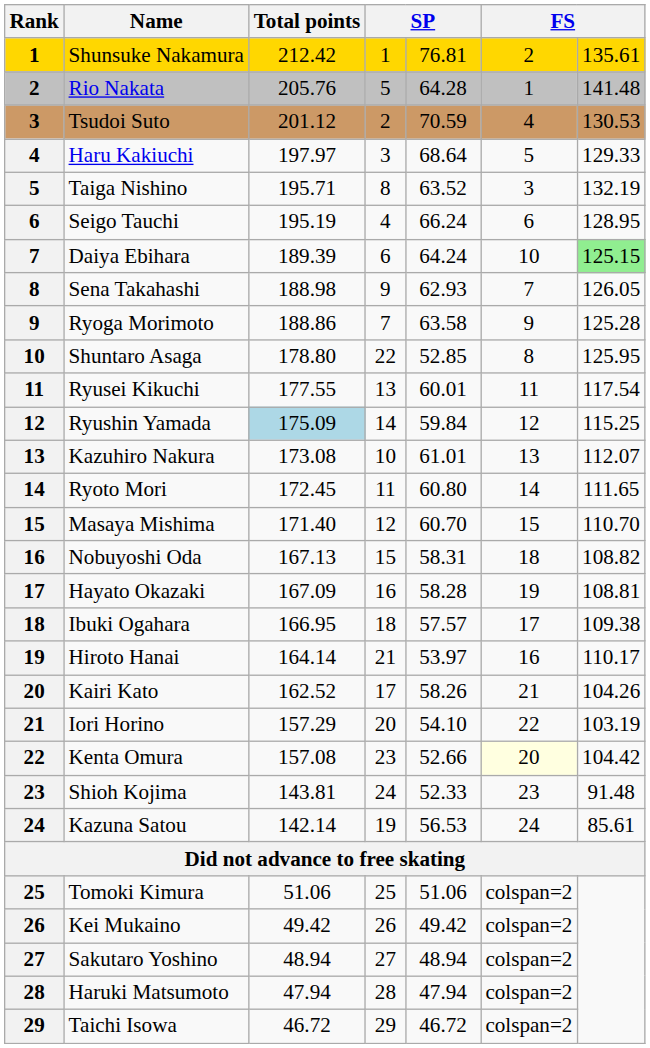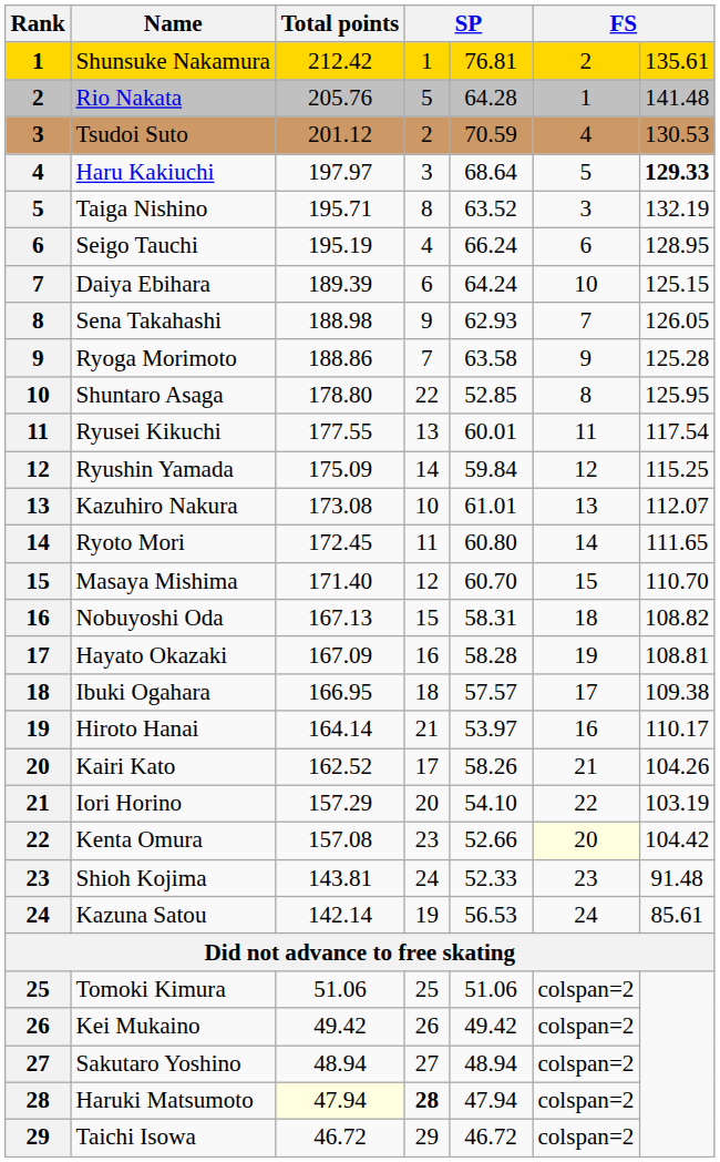Haru Kakiuchi | column 7: normal -> bold
Daiya Ebihara | column 7: lightgreen background -> no background
Ryushin Yamada | Total points: lightblue background -> no background
Haruki Matsumoto | Total points: no background -> lightyellow background
Haruki Matsumoto | column 4: normal -> bold
